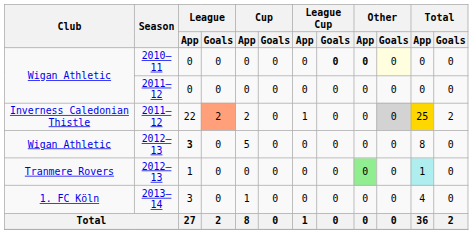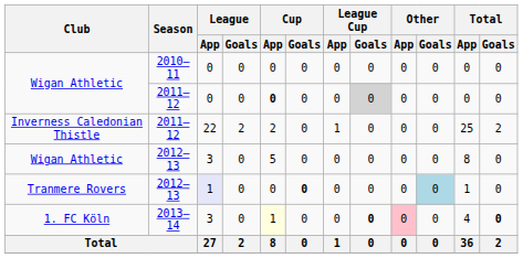Wigan Athletic / 2010–11 | League Cup / Goals: bold -> normal
Wigan Athletic / 2010–11 | Other / App: bold -> normal
Wigan Athletic / 2010–11 | Other / Goals: lightyellow background -> no background
Wigan Athletic / 2011–12 | Cup / App: normal -> bold
Wigan Athletic / 2011–12 | League Cup / Goals: no background -> lightgrey background
Inverness Caledonian Thistle | League / Goals: lightsalmon background -> no background
Inverness Caledonian Thistle | Other / Goals: lightgrey background -> no background
Inverness Caledonian Thistle | Total / App: gold background -> no background
Wigan Athletic / 2012–13 | League / App: bold -> normal
Tranmere Rovers | League / App: no background -> lavender background
Tranmere Rovers | Cup / Goals: normal -> bold
Tranmere Rovers | Other / App: lightgreen background -> no background
Tranmere Rovers | Other / Goals: no background -> lightblue background
Tranmere Rovers | Total / App: paleturquoise background -> no background
1. FC Köln | Cup / App: no background -> lightyellow background
1. FC Köln | League Cup / Goals: normal -> bold
1. FC Köln | Other / App: no background -> pink background
1. FC Köln | Total / Goals: normal -> bold
